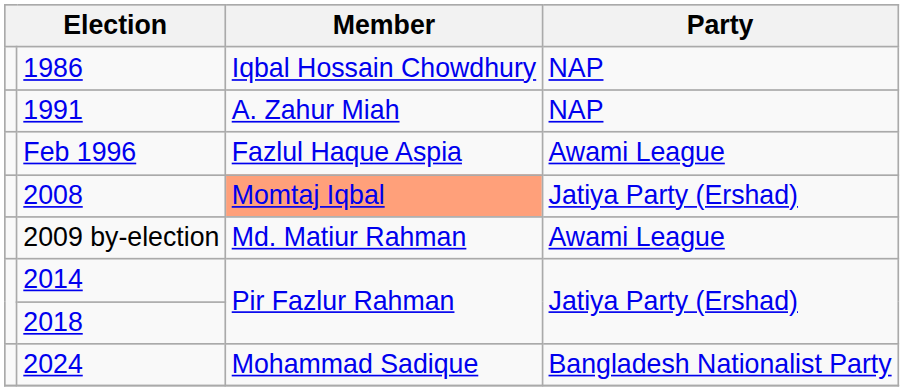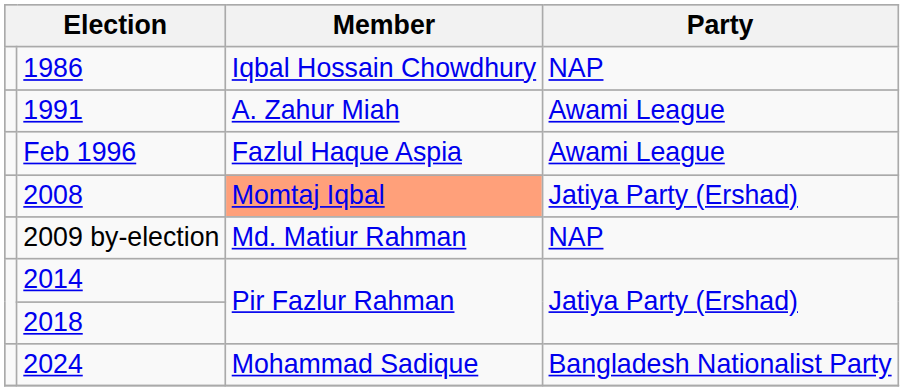1991 | Party: NAP -> Awami League
2009 by-election | Party: Awami League -> NAP
